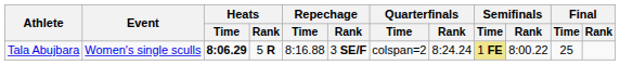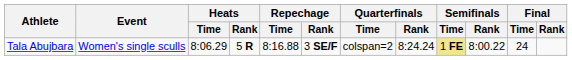Tala Abujbara | Heats / Time: bold -> normal
Tala Abujbara | Final / Time: 25 -> 24
